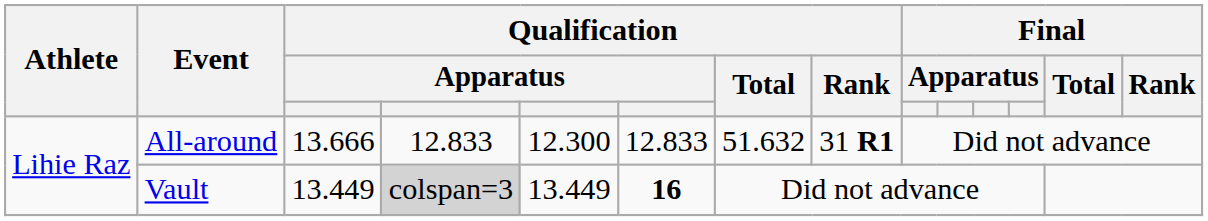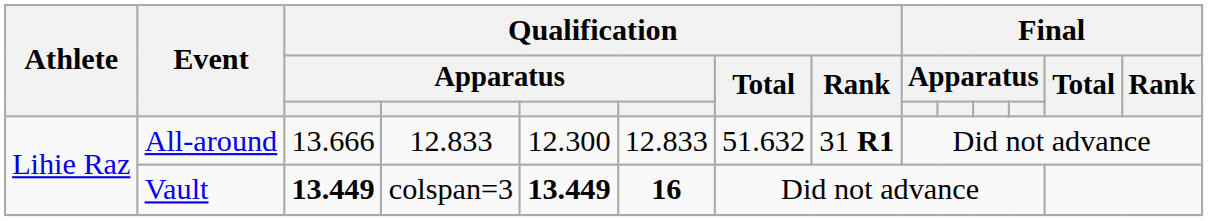Vault | column 3: normal -> bold
Vault | column 4: lightgrey background -> no background
Vault | column 5: normal -> bold
